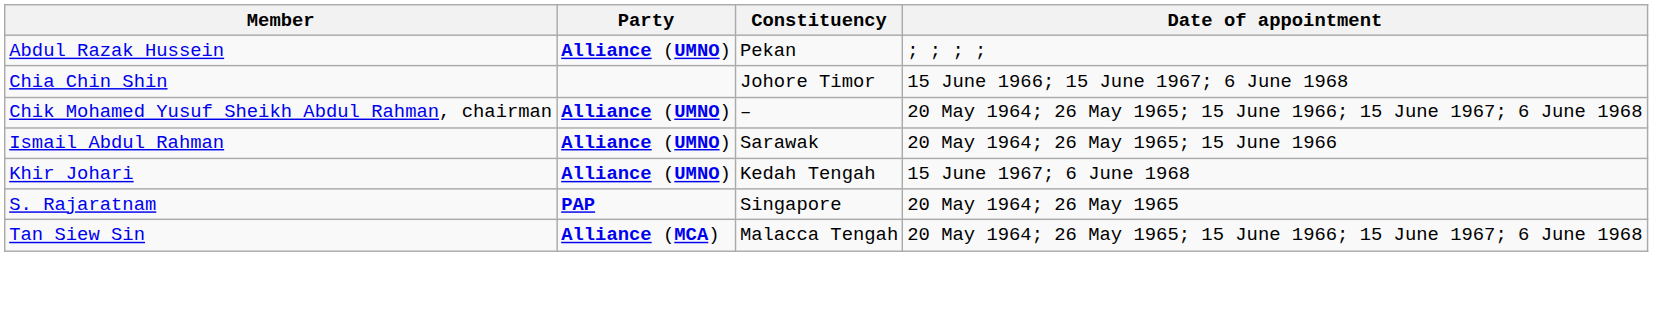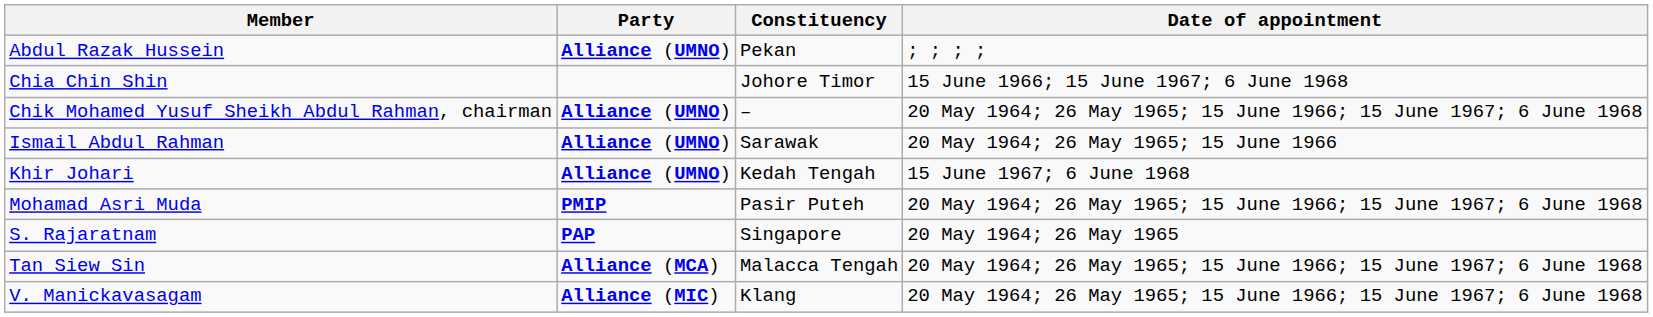+ row: Mohamad Asri Muda | PMIP | Pasir Puteh | 20 May 1964; 26 May 1965; 15 June 1966; 15 June 1967; 6 June 1968
+ row: V. Manickavasagam | Alliance (MIC) | Klang | 20 May 1964; 26 May 1965; 15 June 1966; 15 June 1967; 6 June 1968
